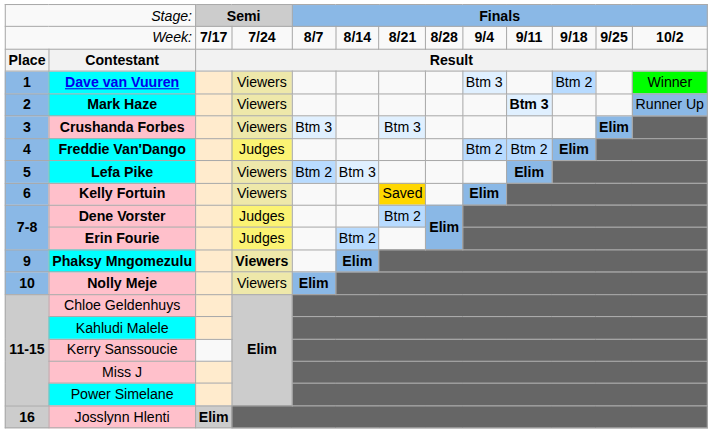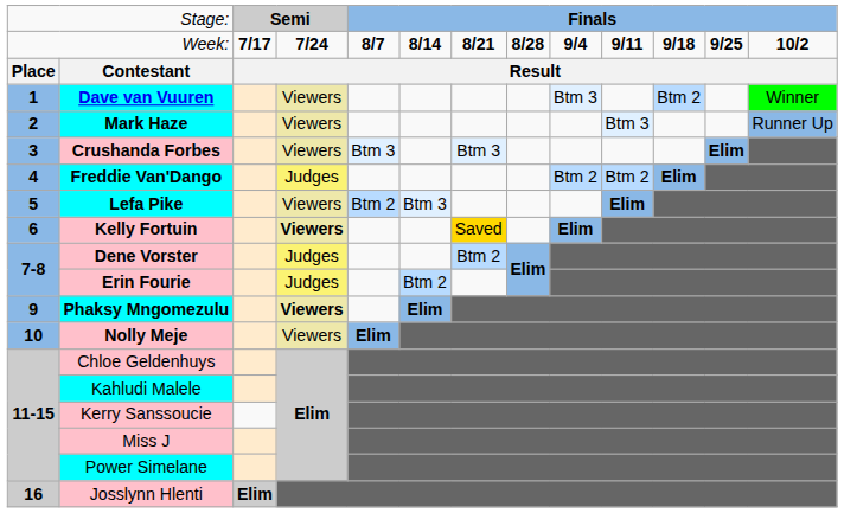Mark Haze | column 10: bold -> normal
Kelly Fortuin | column 4: normal -> bold
